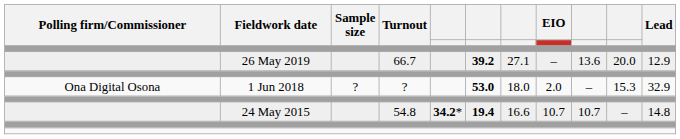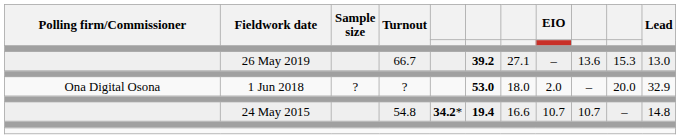26 May 2019 | column 10: 20.0 -> 15.3
26 May 2019 | Lead: 12.9 -> 13.0
1 Jun 2018 | column 10: 15.3 -> 20.0
